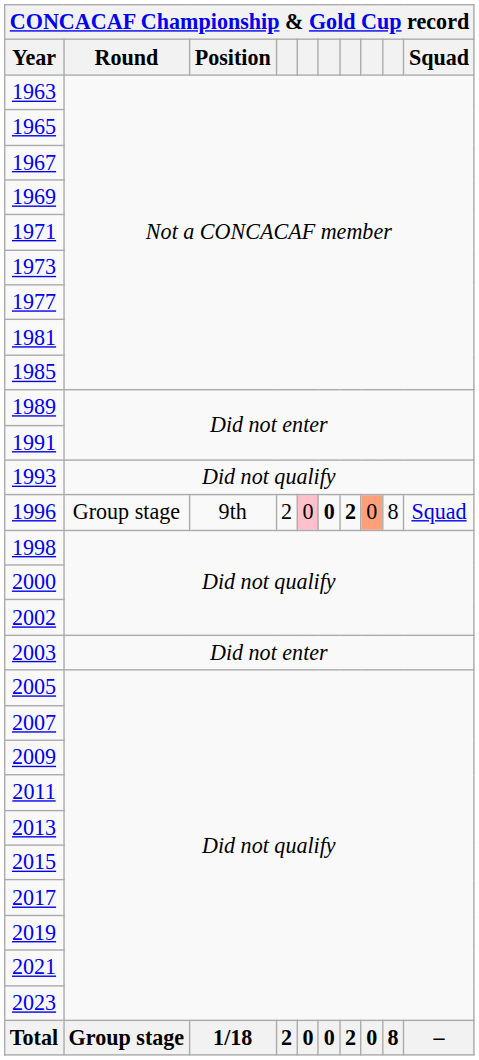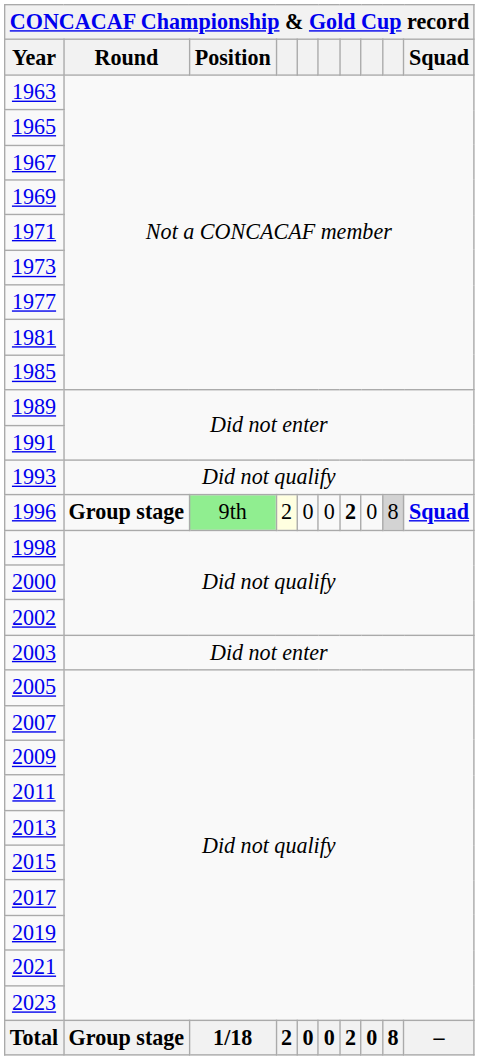1996 | Round: normal -> bold
1996 | Position: no background -> lightgreen background
1996 | column 4: no background -> lightyellow background
1996 | column 5: pink background -> no background
1996 | column 6: bold -> normal
1996 | column 8: lightsalmon background -> no background
1996 | column 9: no background -> lightgrey background
1996 | Squad: normal -> bold
